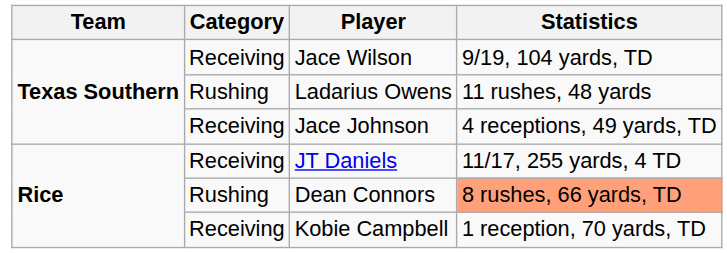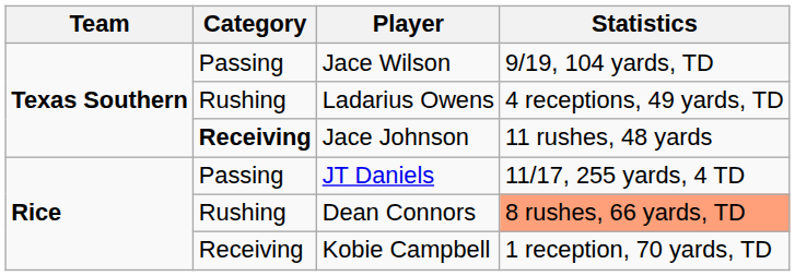Jace Wilson | Category: Receiving -> Passing
Ladarius Owens | Statistics: 11 rushes, 48 yards -> 4 receptions, 49 yards, TD
Jace Johnson | Category: normal -> bold
Jace Johnson | Statistics: 4 receptions, 49 yards, TD -> 11 rushes, 48 yards
JT Daniels | Category: Receiving -> Passing
